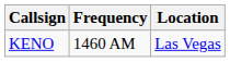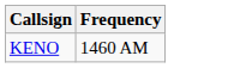- column: Location | Las Vegas
